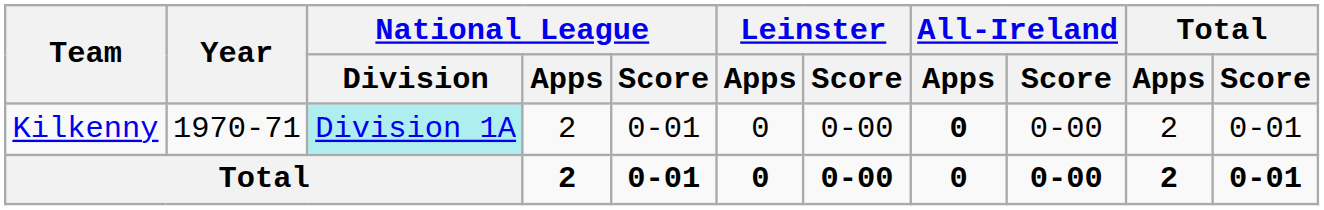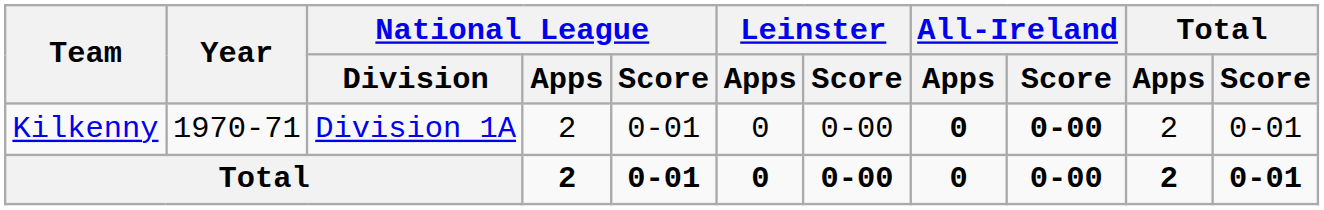Kilkenny | National League / Division: paleturquoise background -> no background
Kilkenny | All-Ireland / Score: normal -> bold
